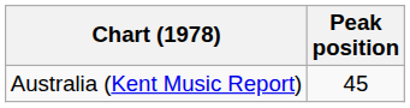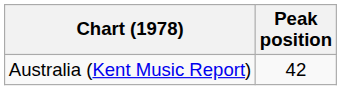Australia (Kent Music Report) | Peak position: 45 -> 42
